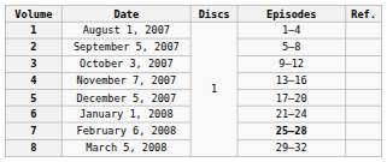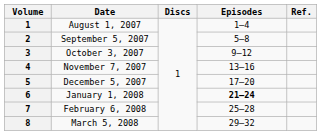January 1, 2008 | Episodes: normal -> bold
February 6, 2008 | Episodes: bold -> normal
